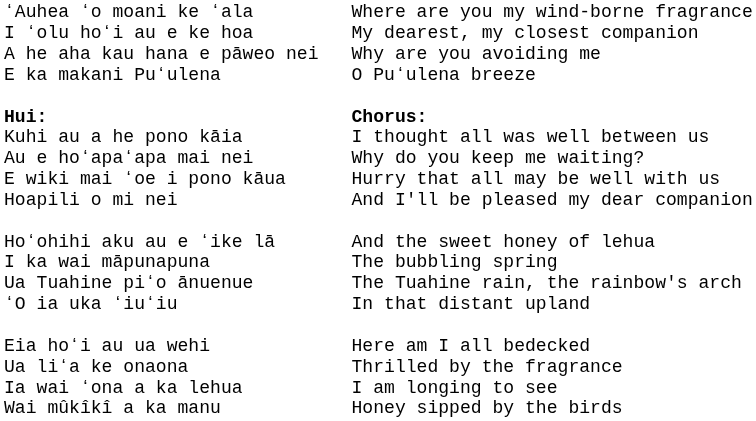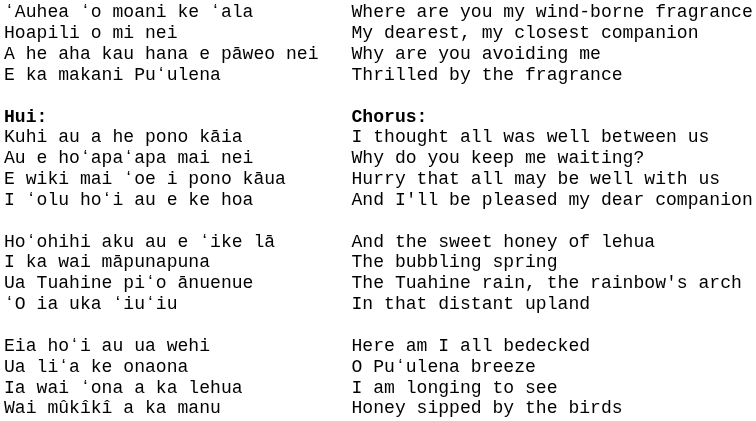row 2 | column 1: I ʻolu hoʻi au e ke hoa -> Hoapili o mi nei
row 4 | column 2: O Puʻulena breeze -> Thrilled by the fragrance
row 9 | column 1: Hoapili o mi nei -> I ʻolu hoʻi au e ke hoa
row 15 | column 2: Thrilled by the fragrance -> O Puʻulena breeze
